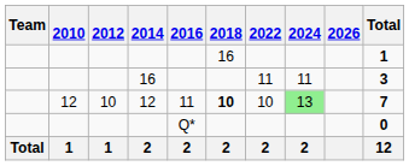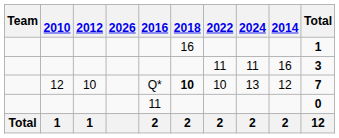columns swapped: 2014 <-> 2026
row 4 | 2016: 11 -> Q*
row 4 | 2024: lightgreen background -> no background
row 5 | 2016: Q* -> 11
